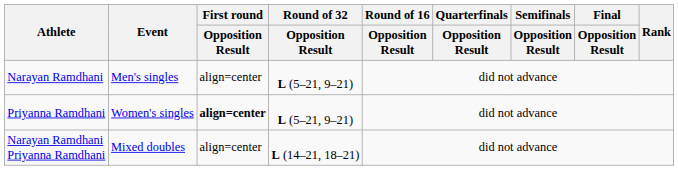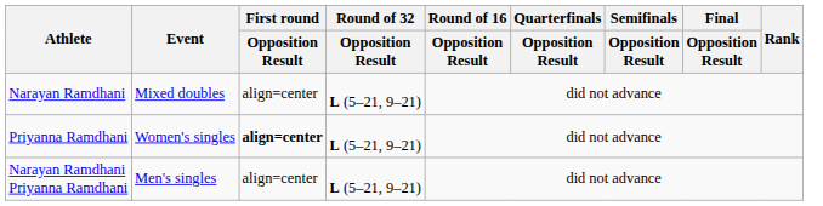Narayan Ramdhani | Event: Men's singles -> Mixed doubles
Narayan Ramdhani Priyanna Ramdhani | Event: Mixed doubles -> Men's singles
Narayan Ramdhani Priyanna Ramdhani | Round of 32 / Opposition Result: L (14–21, 18–21) -> L (5–21, 9–21)
